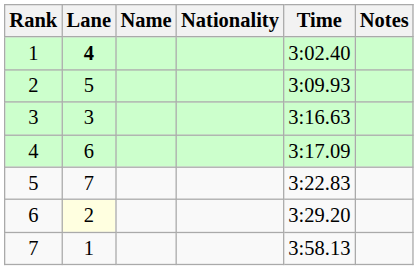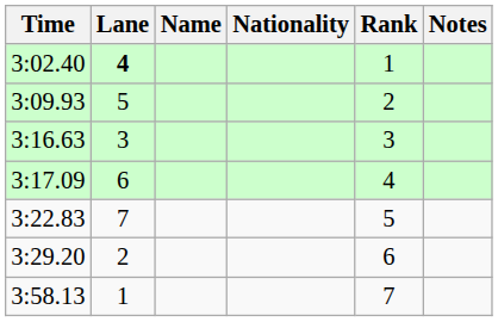columns swapped: Rank <-> Time
row 7 | Lane: lightyellow background -> no background
